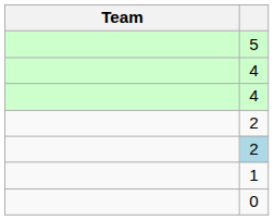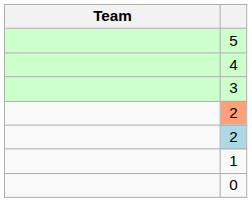row 4 | column 2: 4 -> 3
row 5 | column 2: no background -> lightsalmon background
